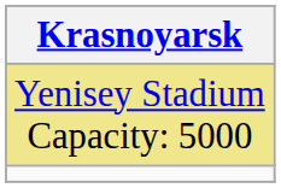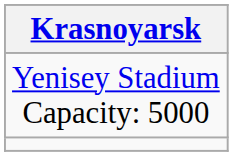row 2 | column 1: khaki background -> no background
